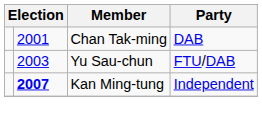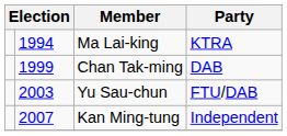+ row: 1994 | Ma Lai-king | KTRA
Chan Tak-ming | column 2: 2001 -> 1999
Kan Ming-tung | column 2: bold -> normal
